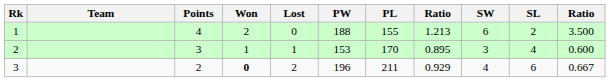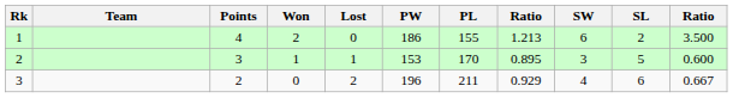row 2 | PW: 188 -> 186
row 3 | SL: 4 -> 5
row 4 | Won: bold -> normal
